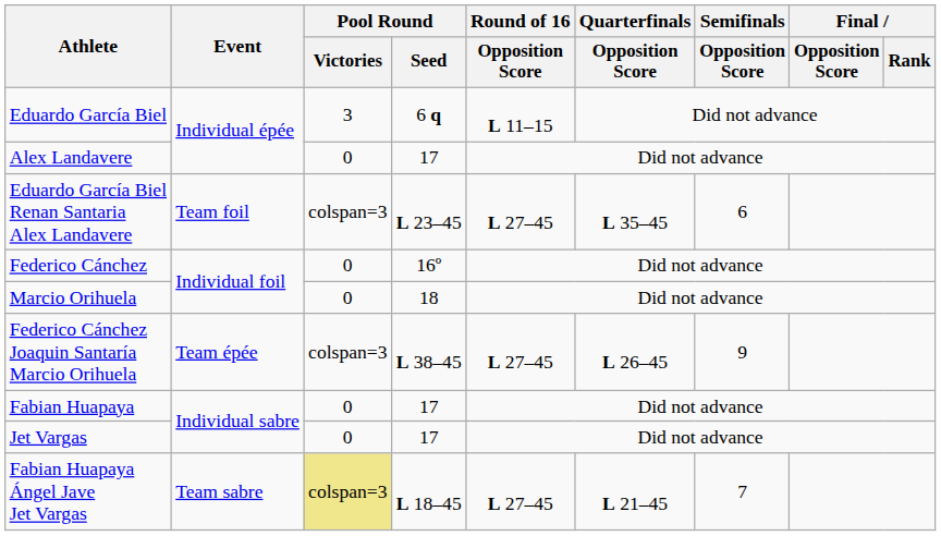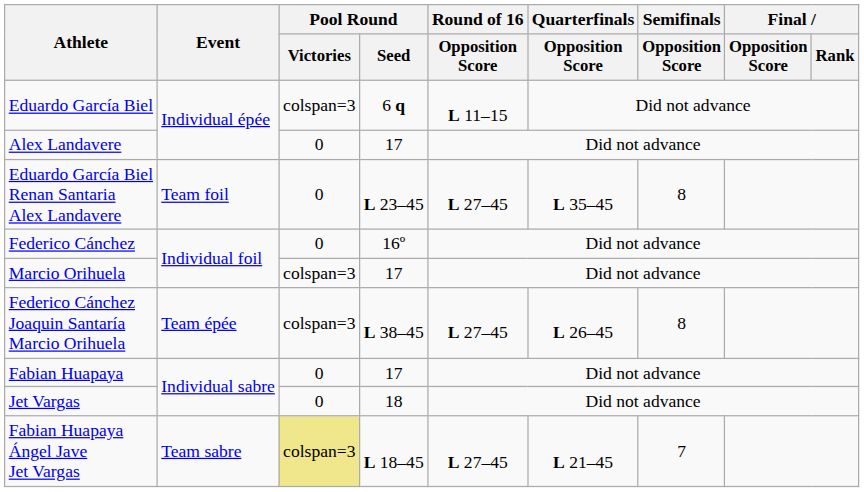Eduardo García Biel | Pool Round / Victories: 3 -> colspan=3
Eduardo García Biel Renan Santaria Alex Landavere | Pool Round / Victories: colspan=3 -> 0
Eduardo García Biel Renan Santaria Alex Landavere | Semifinals / Opposition Score: 6 -> 8
Marcio Orihuela | Pool Round / Victories: 0 -> colspan=3
Marcio Orihuela | Pool Round / Seed: 18 -> 17
Federico Cánchez Joaquin Santaría Marcio Orihuela | Semifinals / Opposition Score: 9 -> 8
Jet Vargas | Pool Round / Seed: 17 -> 18
